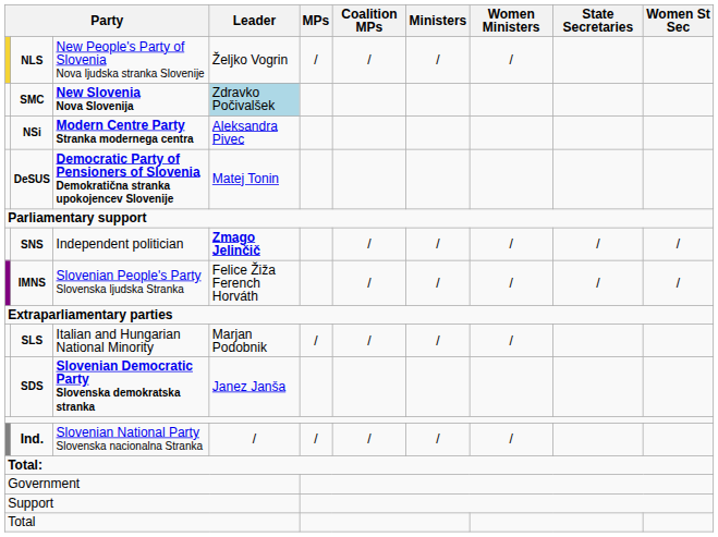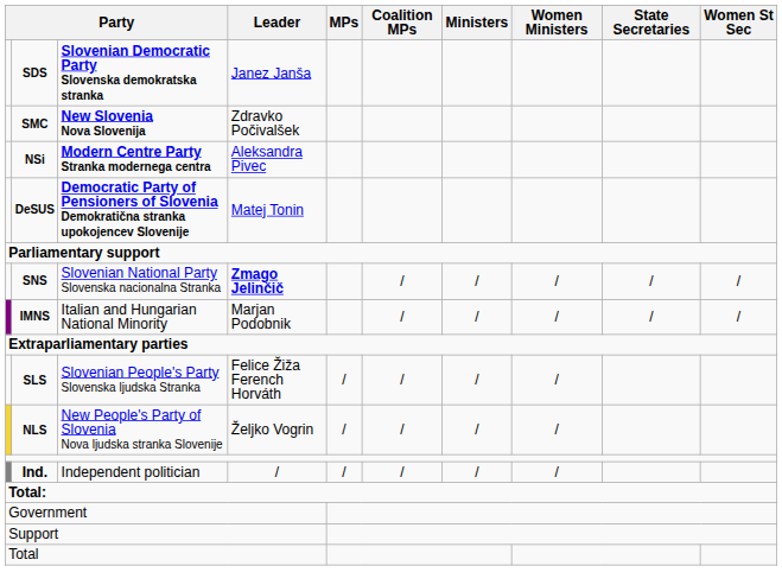rows swapped: SDS <-> NLS
SMC | Leader: lightblue background -> no background
SNS | column 3: Independent politician -> Slovenian National Party Slovenska nacionalna Stranka
IMNS | column 3: Slovenian People's Party Slovenska ljudska Stranka -> Italian and Hungarian National Minority
IMNS | Leader: Felice Žiža Ferench Horváth -> Marjan Podobnik
SLS | column 3: Italian and Hungarian National Minority -> Slovenian People's Party Slovenska ljudska Stranka
SLS | Leader: Marjan Podobnik -> Felice Žiža Ferench Horváth
Ind. | column 3: Slovenian National Party Slovenska nacionalna Stranka -> Independent politician
